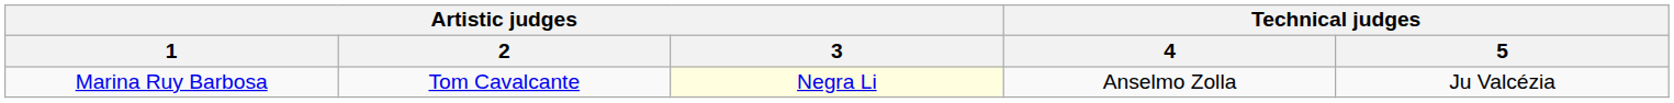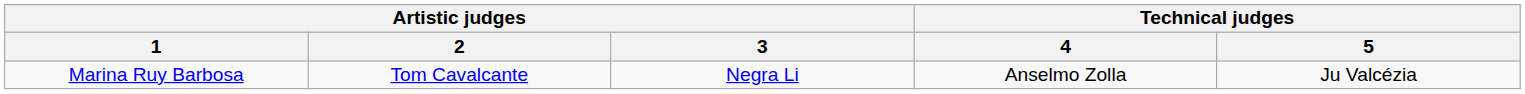Marina Ruy Barbosa | Artistic judges / 3: lightyellow background -> no background
